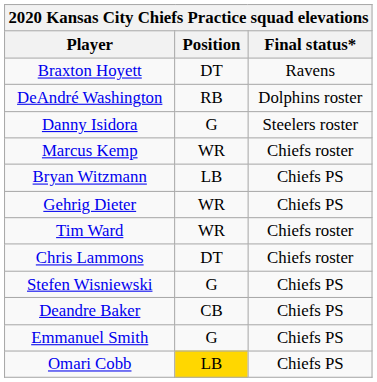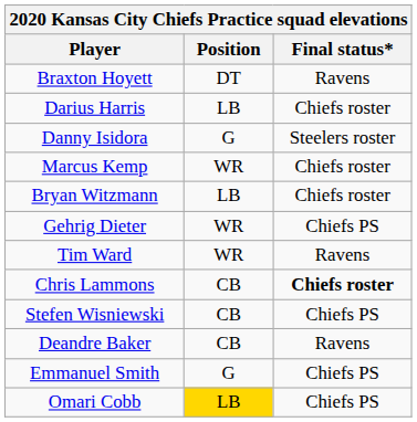- row: DeAndré Washington | RB | Dolphins roster
+ row: Darius Harris | LB | Chiefs roster
Bryan Witzmann | Final status*: Chiefs PS -> Chiefs roster
Tim Ward | Final status*: Chiefs roster -> Ravens
Chris Lammons | Position: DT -> CB
Chris Lammons | Final status*: normal -> bold
Stefen Wisniewski | Position: G -> CB
Deandre Baker | Final status*: Chiefs PS -> Ravens
